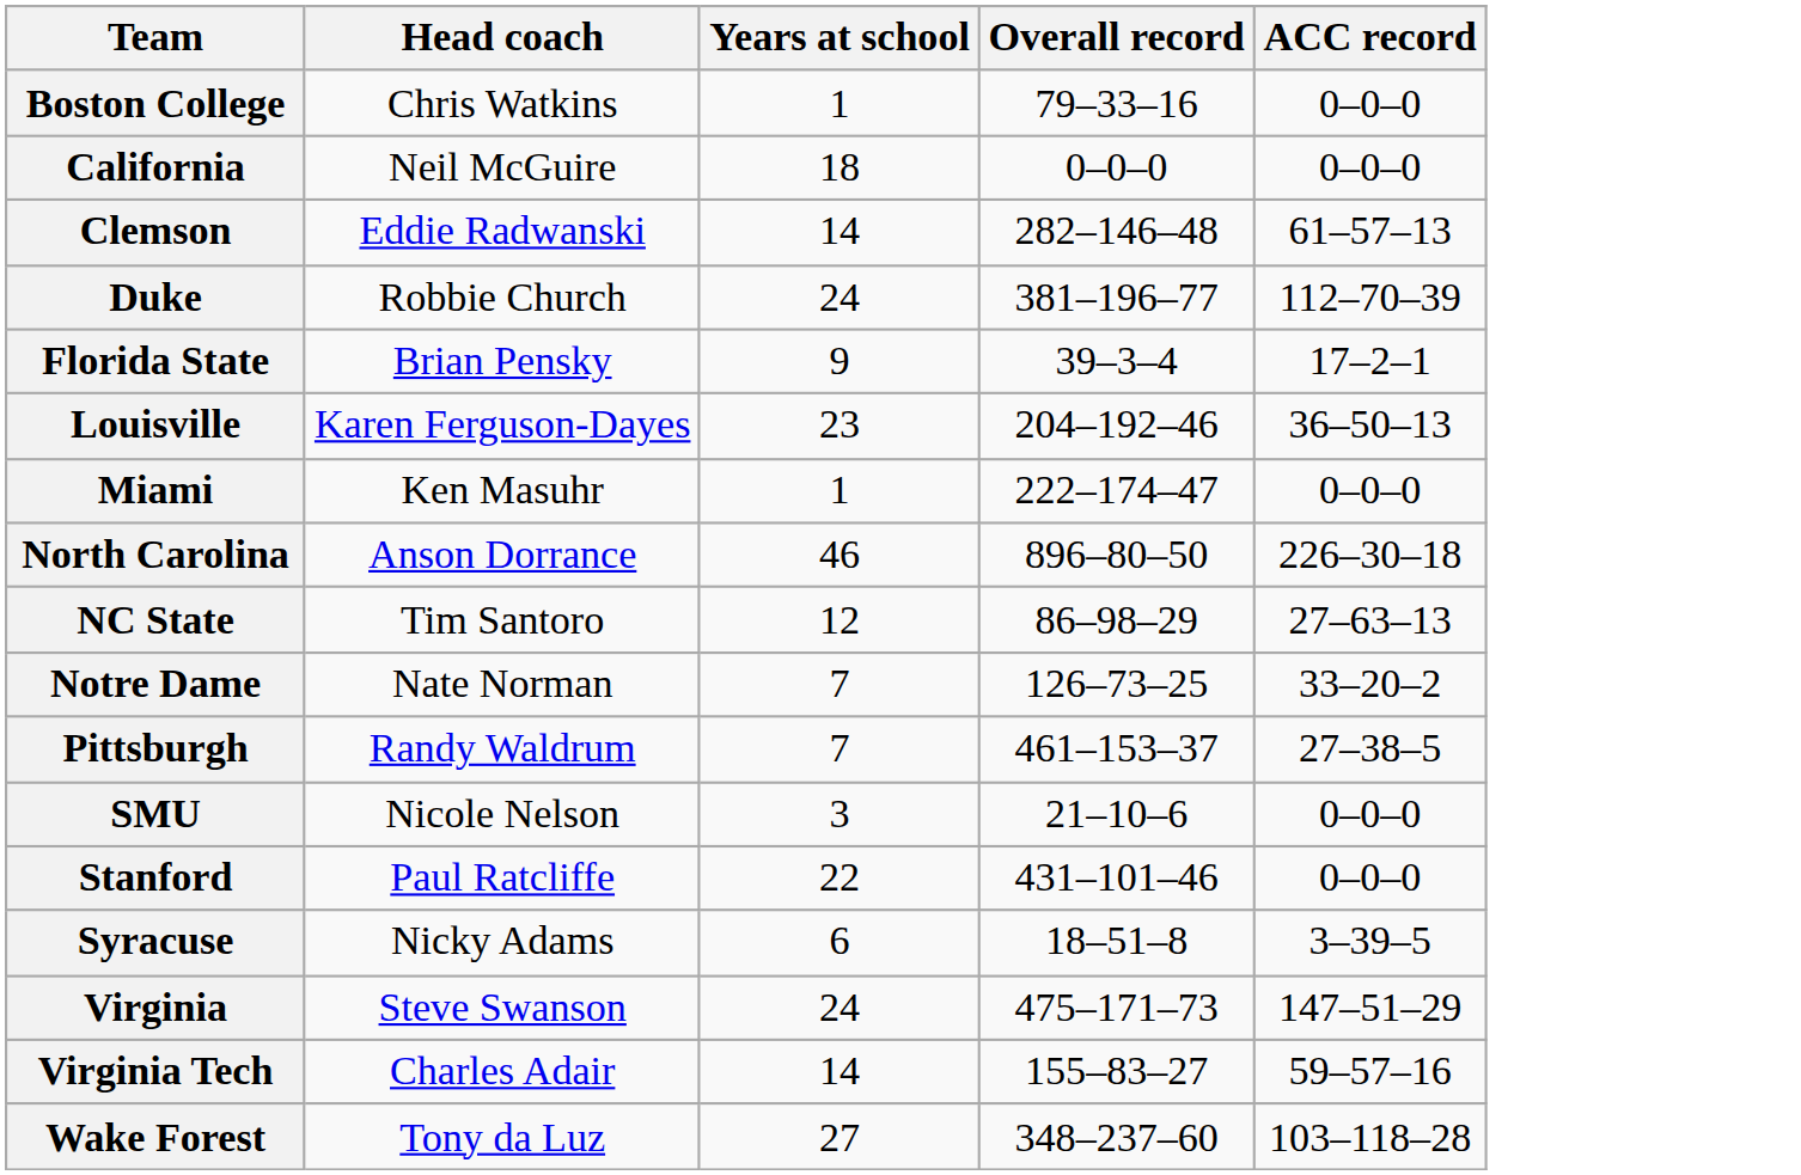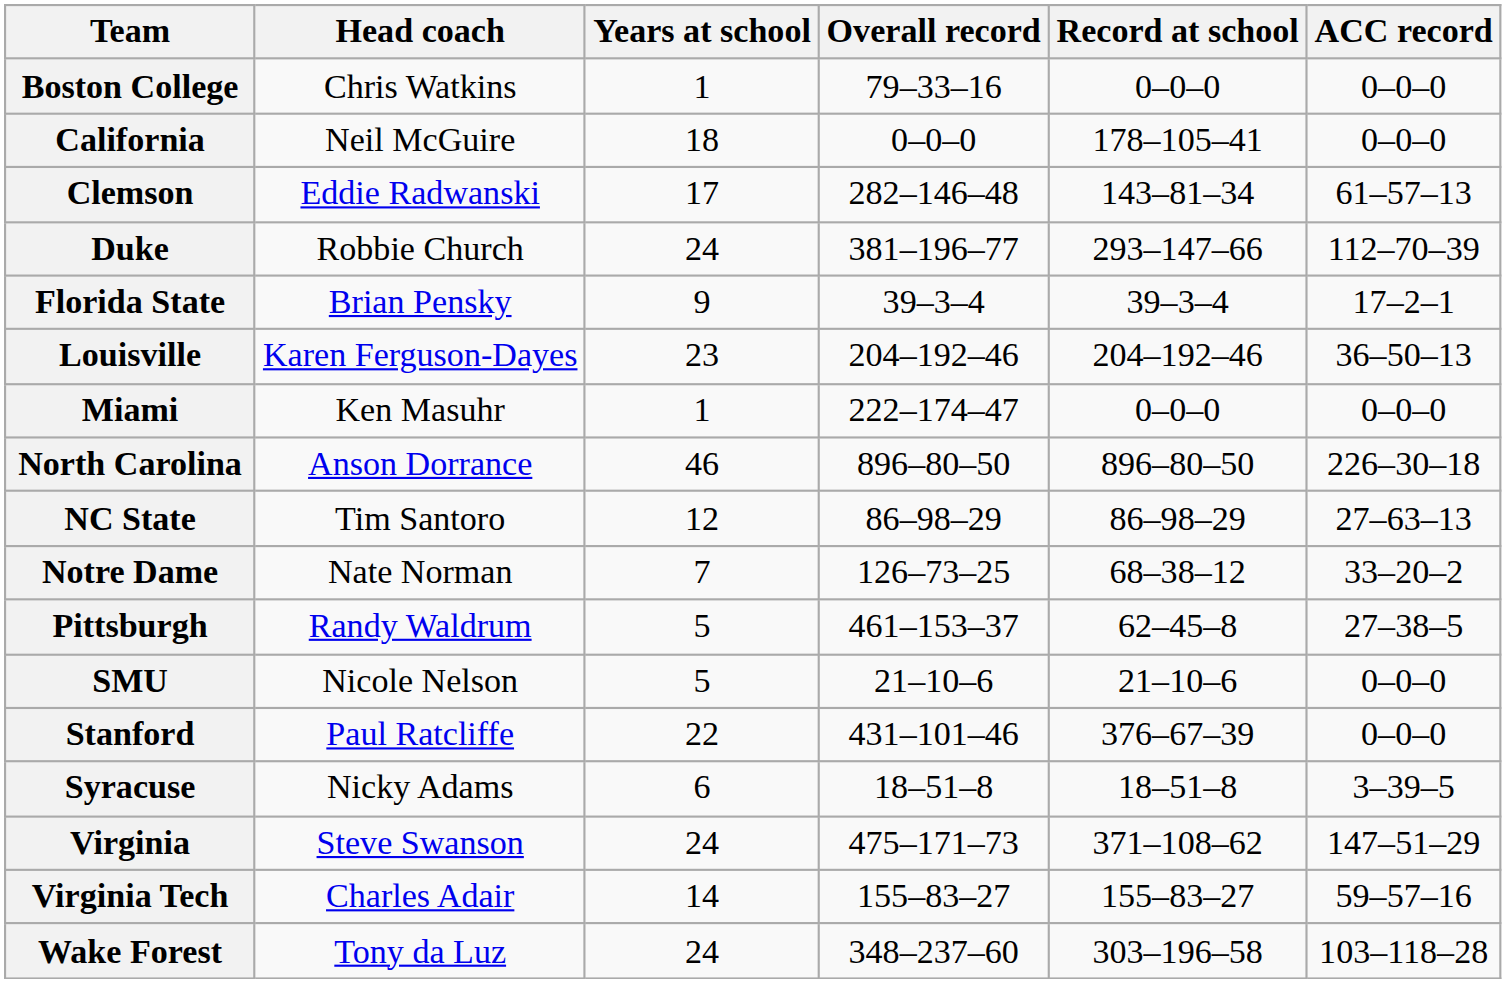+ column: Record at school | 0–0–0 | 178–105–41 | 143–81–34 | 293–147–66 | 39–3–4 | 204–192–46 | 0–0–0 | 896–80–50 | 86–98–29 | 68–38–12 | 62–45–8 | 21–10–6 | 376–67–39 | 18–51–8 | 371–108–62 | 155–83–27 | 303–196–58
Clemson | Years at school: 14 -> 17
Pittsburgh | Years at school: 7 -> 5
SMU | Years at school: 3 -> 5
Wake Forest | Years at school: 27 -> 24
